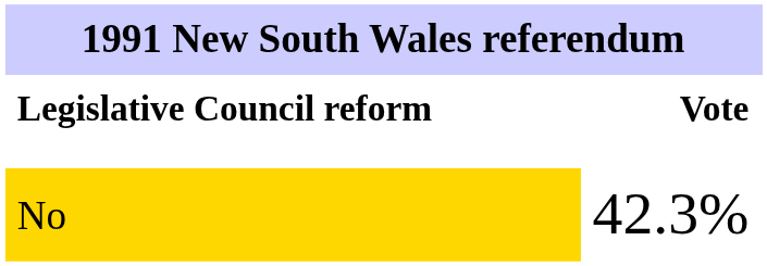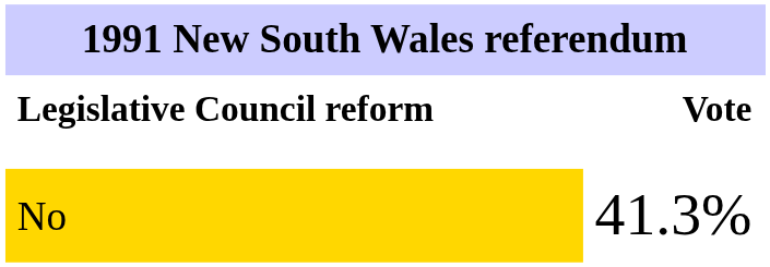row 3 | column 2: 42.3% -> 41.3%
